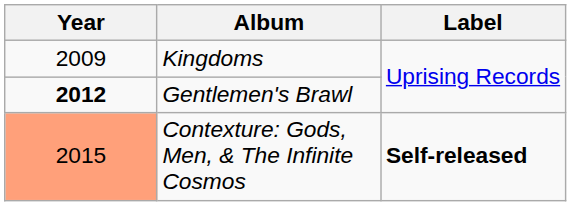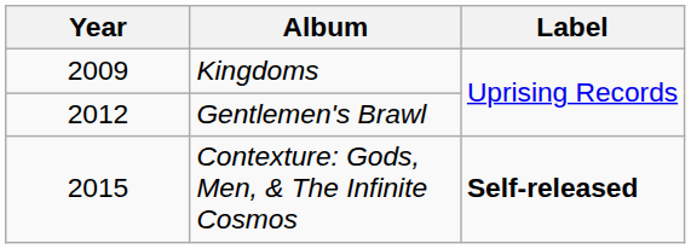Gentlemen's Brawl | Year: bold -> normal
Contexture: Gods, Men, & The Infinite Cosmos | Year: lightsalmon background -> no background
